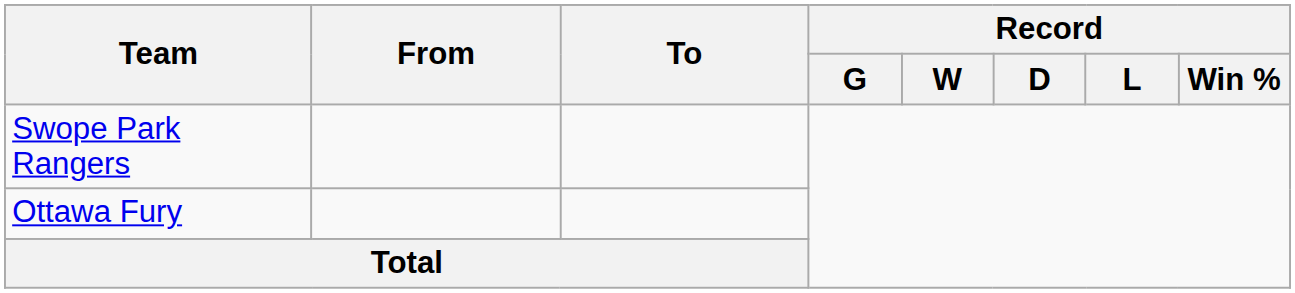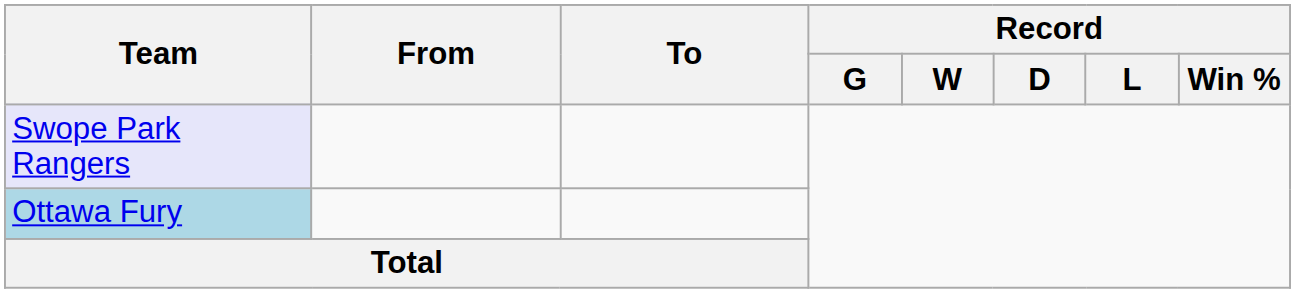Swope Park Rangers | Team: no background -> lavender background
Ottawa Fury | Team: no background -> lightblue background
